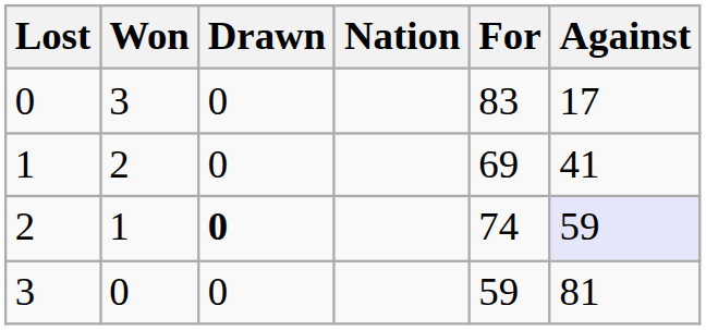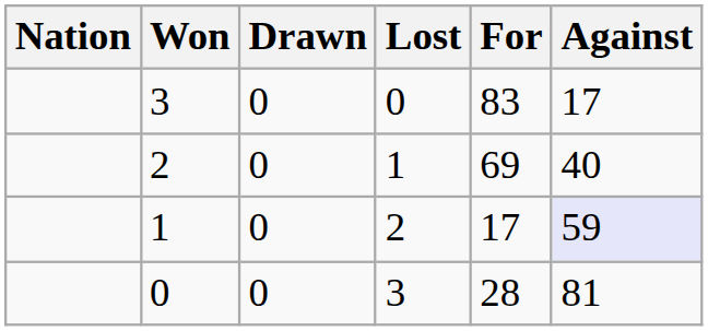columns swapped: Nation <-> Lost
row 3 | Against: 41 -> 40
row 4 | Drawn: bold -> normal
row 4 | For: 74 -> 17
row 5 | For: 59 -> 28
